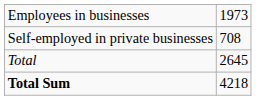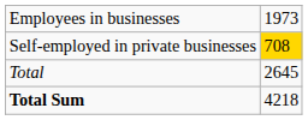Self-employed in private businesses | column 2: no background -> gold background
